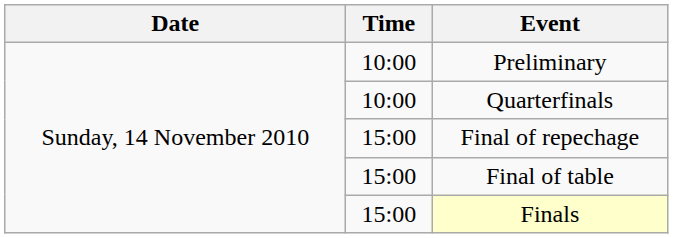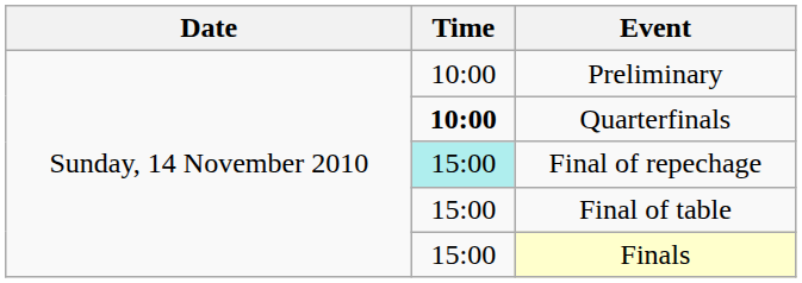Quarterfinals | Time: normal -> bold
Final of repechage | Time: no background -> paleturquoise background
